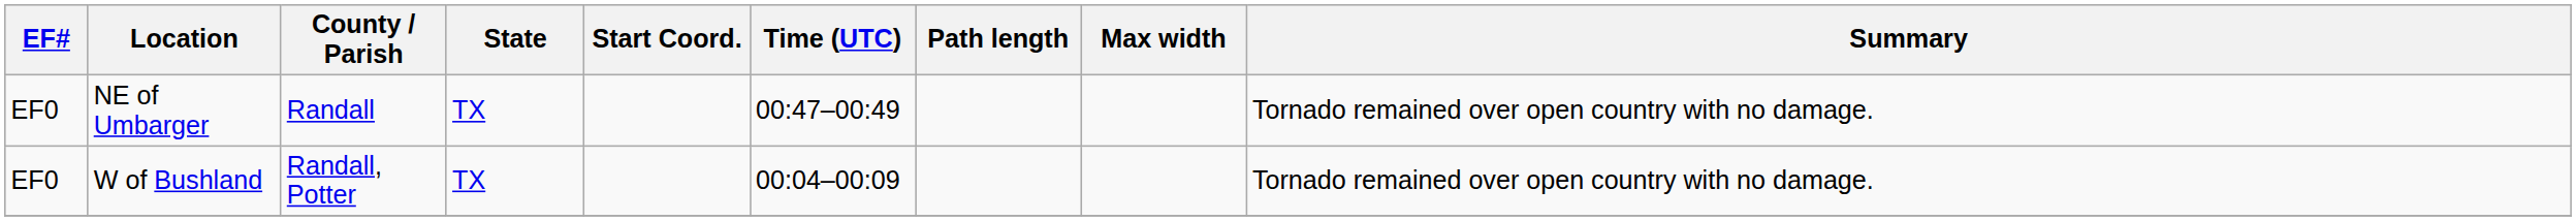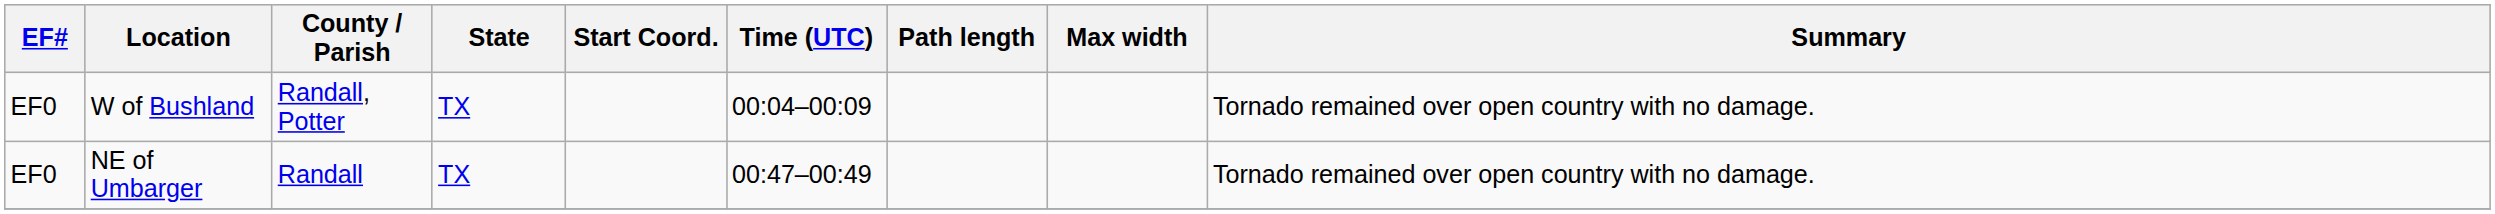rows swapped: W of Bushland <-> NE of Umbarger
